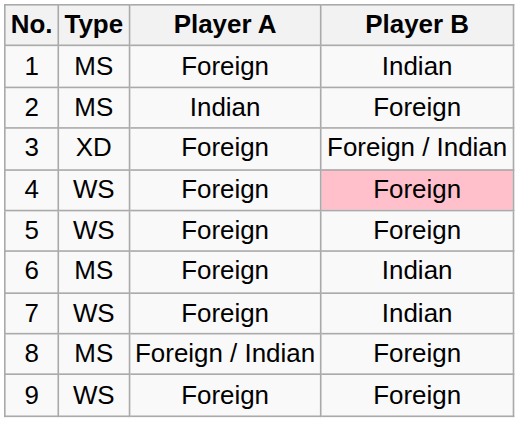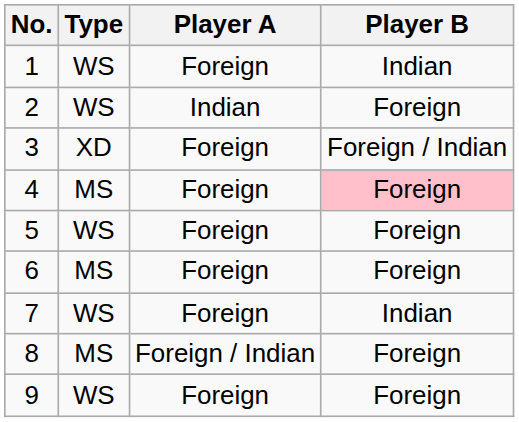1 | Type: MS -> WS
2 | Type: MS -> WS
4 | Type: WS -> MS
6 | Player B: Indian -> Foreign
